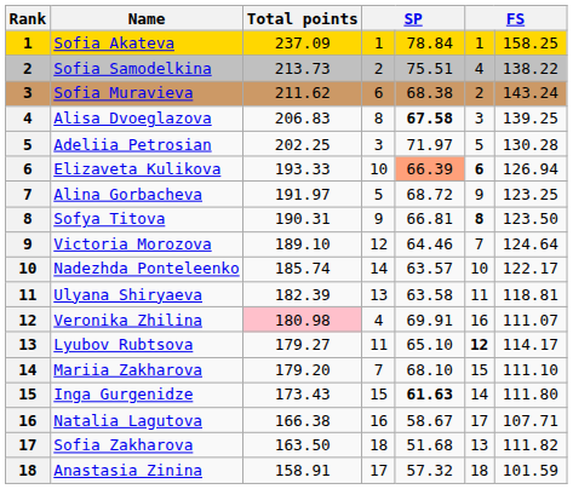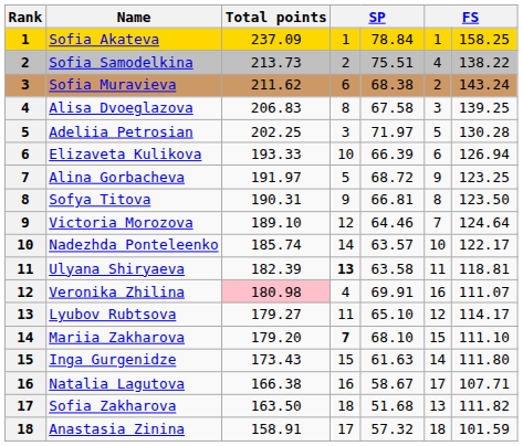Alisa Dvoeglazova | column 5: bold -> normal
Elizaveta Kulikova | column 5: lightsalmon background -> no background
Elizaveta Kulikova | column 6: bold -> normal
Sofya Titova | column 6: bold -> normal
Ulyana Shiryaeva | column 4: normal -> bold
Lyubov Rubtsova | column 6: bold -> normal
Mariia Zakharova | column 4: normal -> bold
Inga Gurgenidze | column 5: bold -> normal
